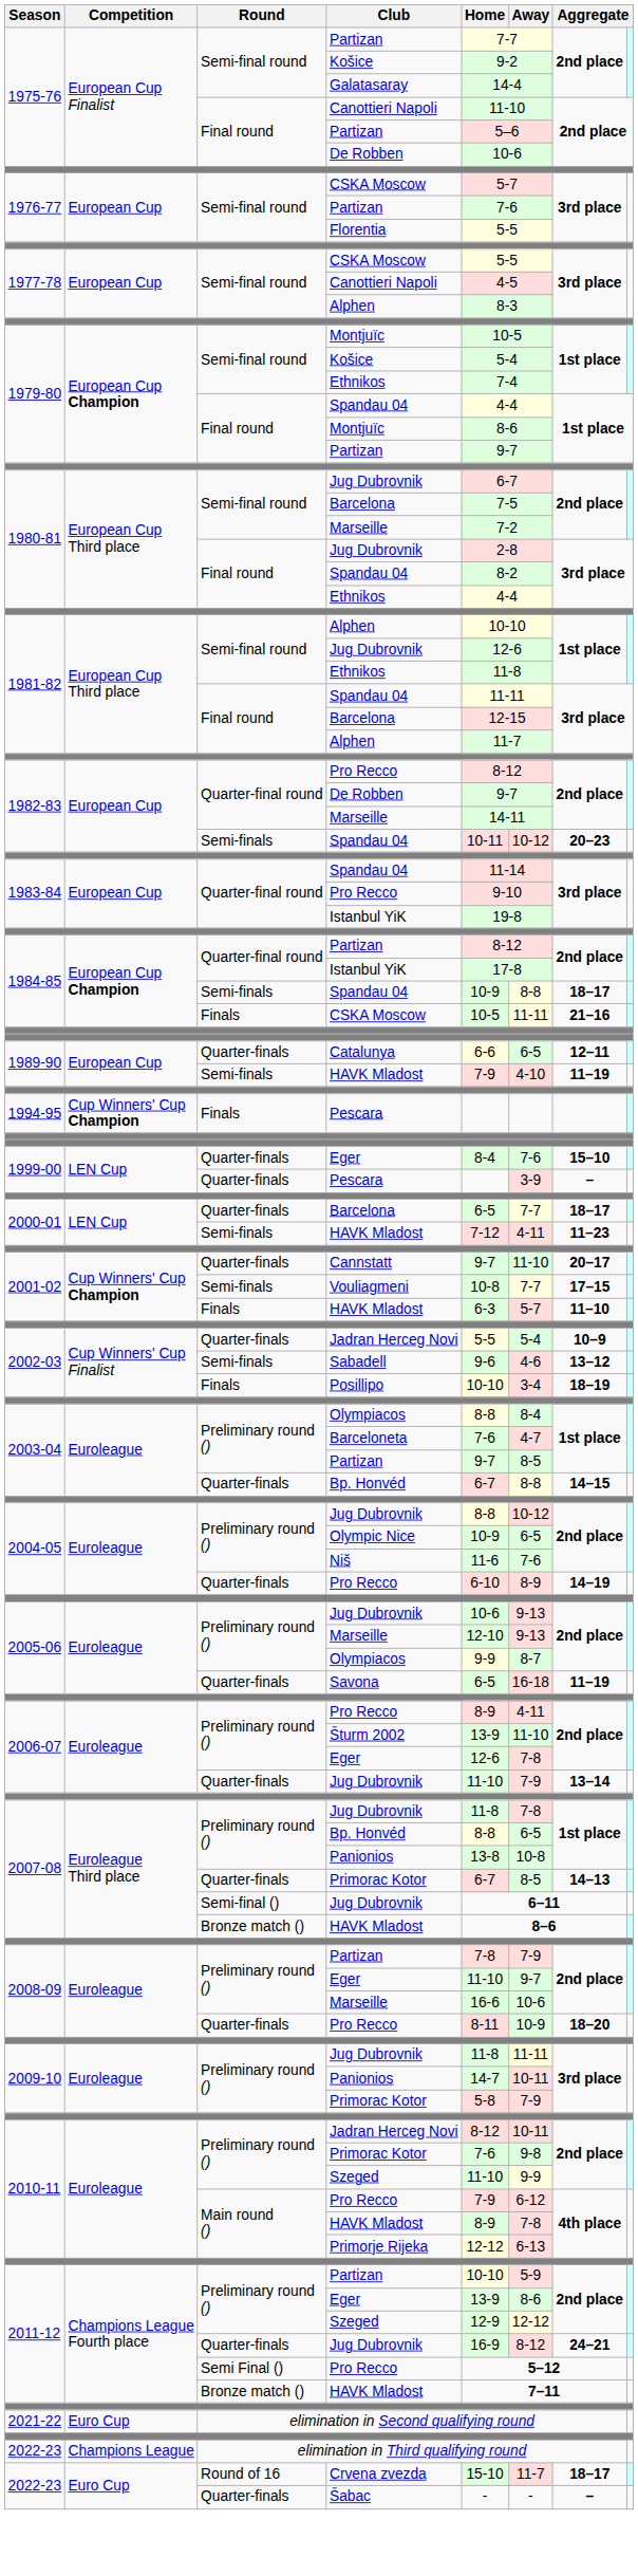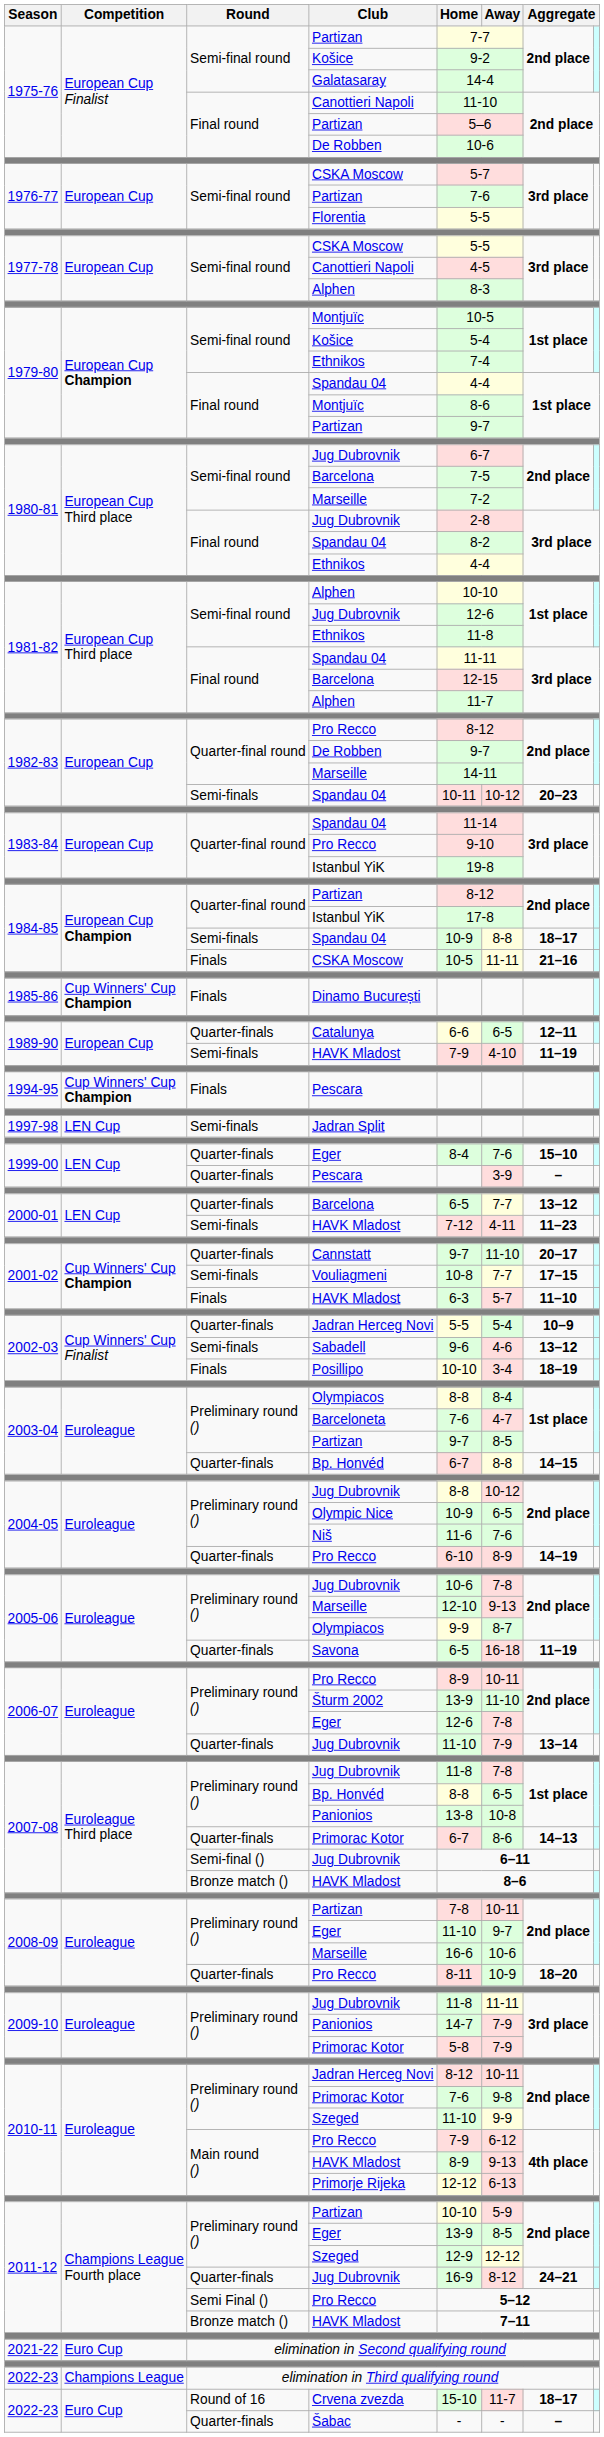+ row: 1985-86 | Cup Winners' Cup Champion | Finals | Dinamo București
+ row: 1997-98 | LEN Cup | Semi-finals | Jadran Split
2000-01 / Barcelona | column 7: 18–17 -> 13–12
2005-06 / Jug Dubrovnik | Away: 9-13 -> 7-8
2006-07 / Pro Recco | Away: 4-11 -> 10-11
2007-08 / Primorac Kotor | Away: 8-5 -> 8-6
2008-09 / Partizan | Away: 7-9 -> 10-11
2009-10 / Panionios | Away: 10-11 -> 7-9
2010-11 / HAVK Mladost | Away: 7-8 -> 9-13
2011-12 / Eger | Away: 8-6 -> 8-5
